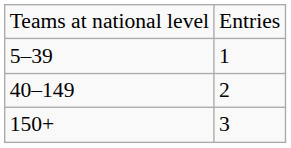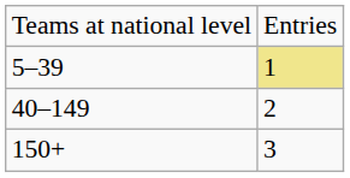5–39 | column 2: no background -> khaki background
